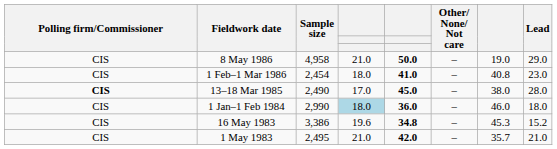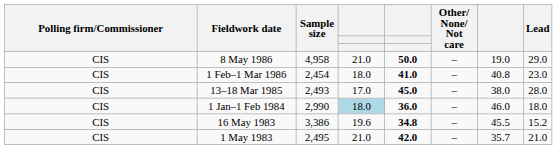13–18 Mar 1985 | Polling firm/Commissioner: bold -> normal
13–18 Mar 1985 | Sample size: 2,490 -> 2,493
16 May 1983 | column 7: 45.3 -> 45.5
